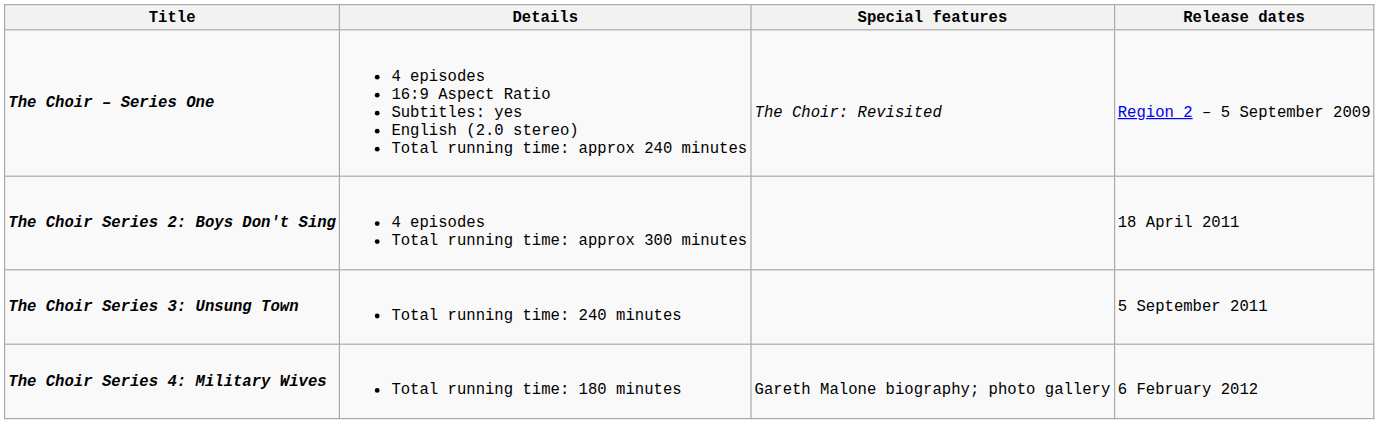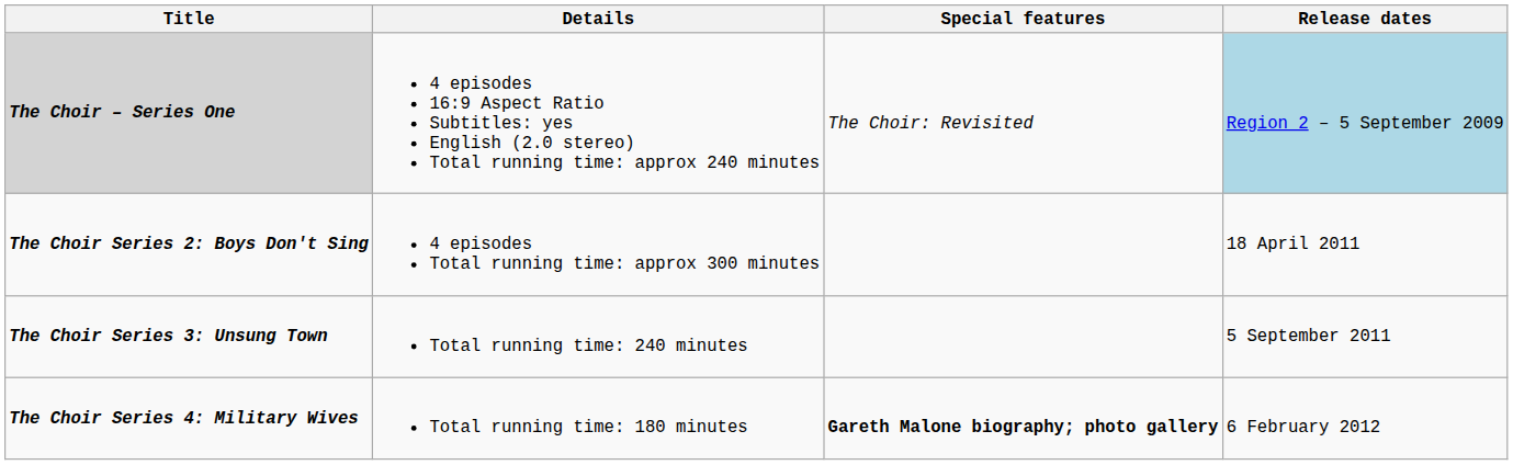row 2 | Title: no background -> lightgrey background
row 2 | Release dates: no background -> lightblue background
row 5 | Special features: normal -> bold
